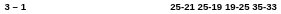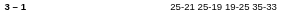row 1 | column 2: bold -> normal
